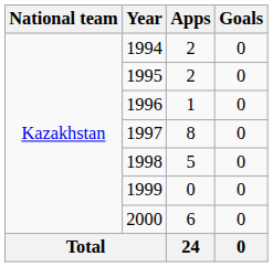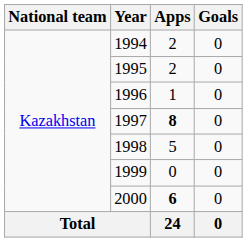1997 | Apps: normal -> bold
2000 | Apps: normal -> bold
